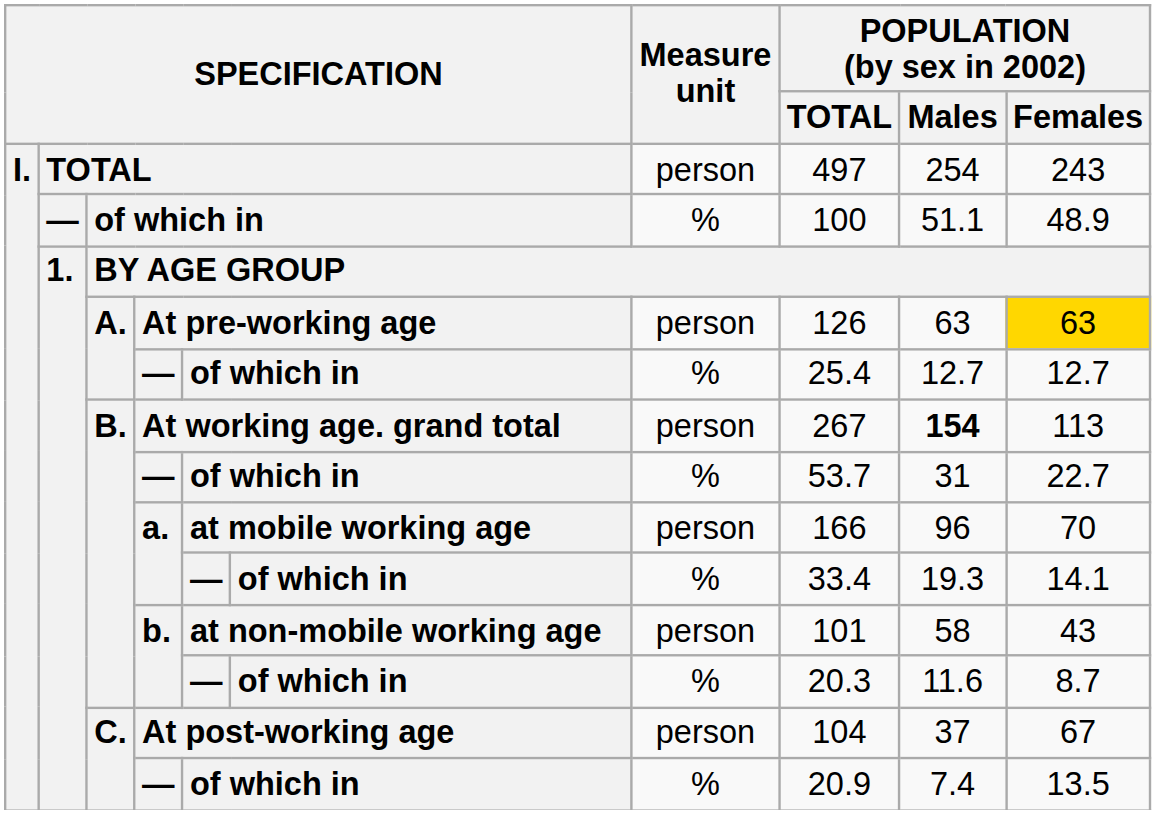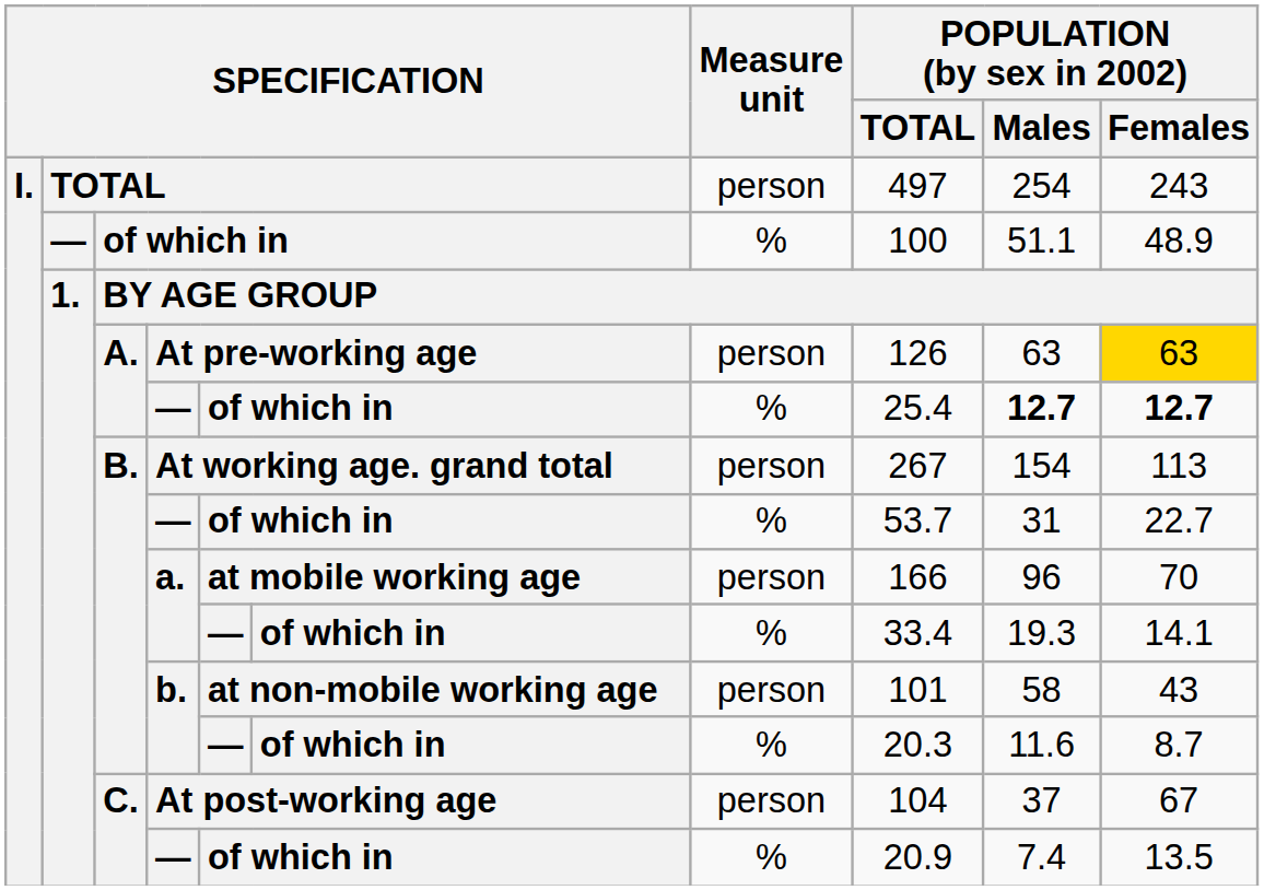A. / — | POPULATION (by sex in 2002) / Males: normal -> bold
A. / — | POPULATION (by sex in 2002) / Females: normal -> bold
At working age. grand total | POPULATION (by sex in 2002) / Males: bold -> normal
